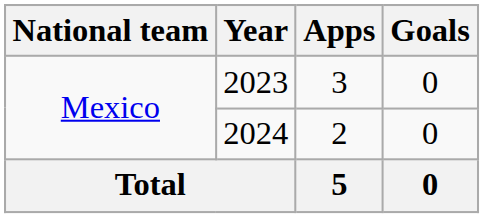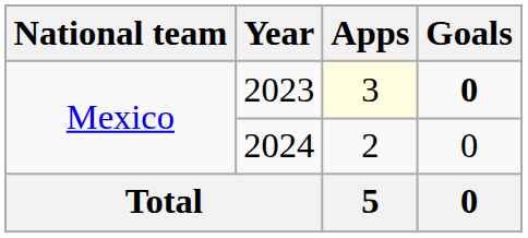2023 | Apps: no background -> lightyellow background
2023 | Goals: normal -> bold
